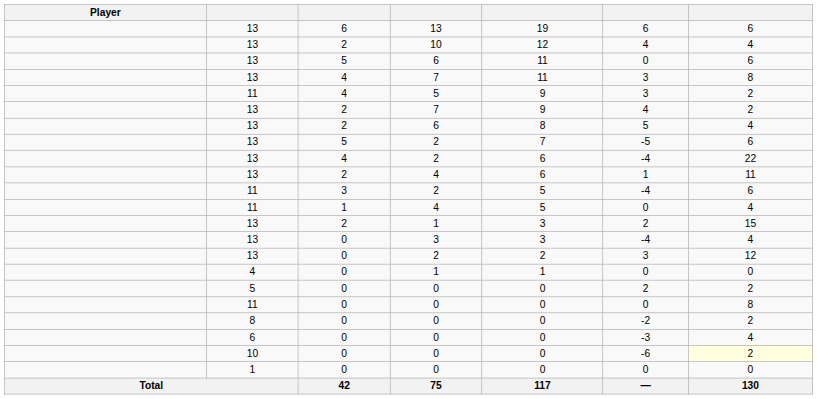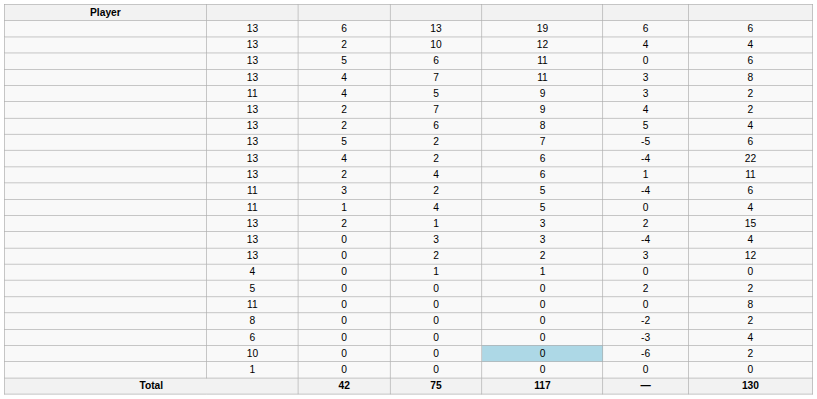10 / 0 | column 5: no background -> lightblue background
10 / 0 | column 7: lightyellow background -> no background
